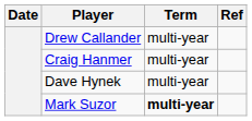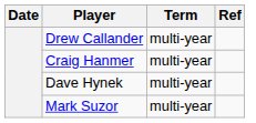Mark Suzor | Term: bold -> normal
